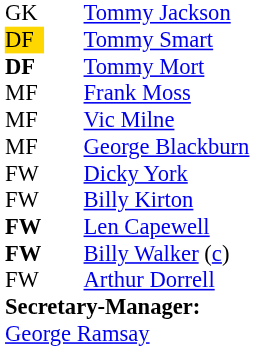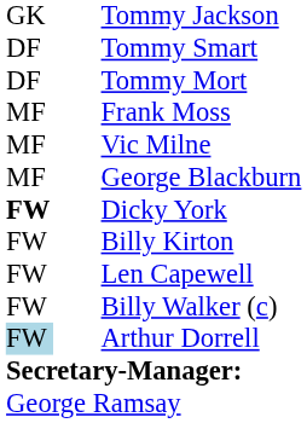Tommy Smart | column 1: gold background -> no background
Tommy Mort | column 1: bold -> normal
Dicky York | column 1: normal -> bold
Len Capewell | column 1: bold -> normal
Billy Walker (c) | column 1: bold -> normal
Arthur Dorrell | column 1: no background -> lightblue background
